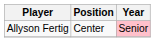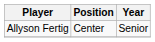Allyson Fertig | Year: pink background -> no background
